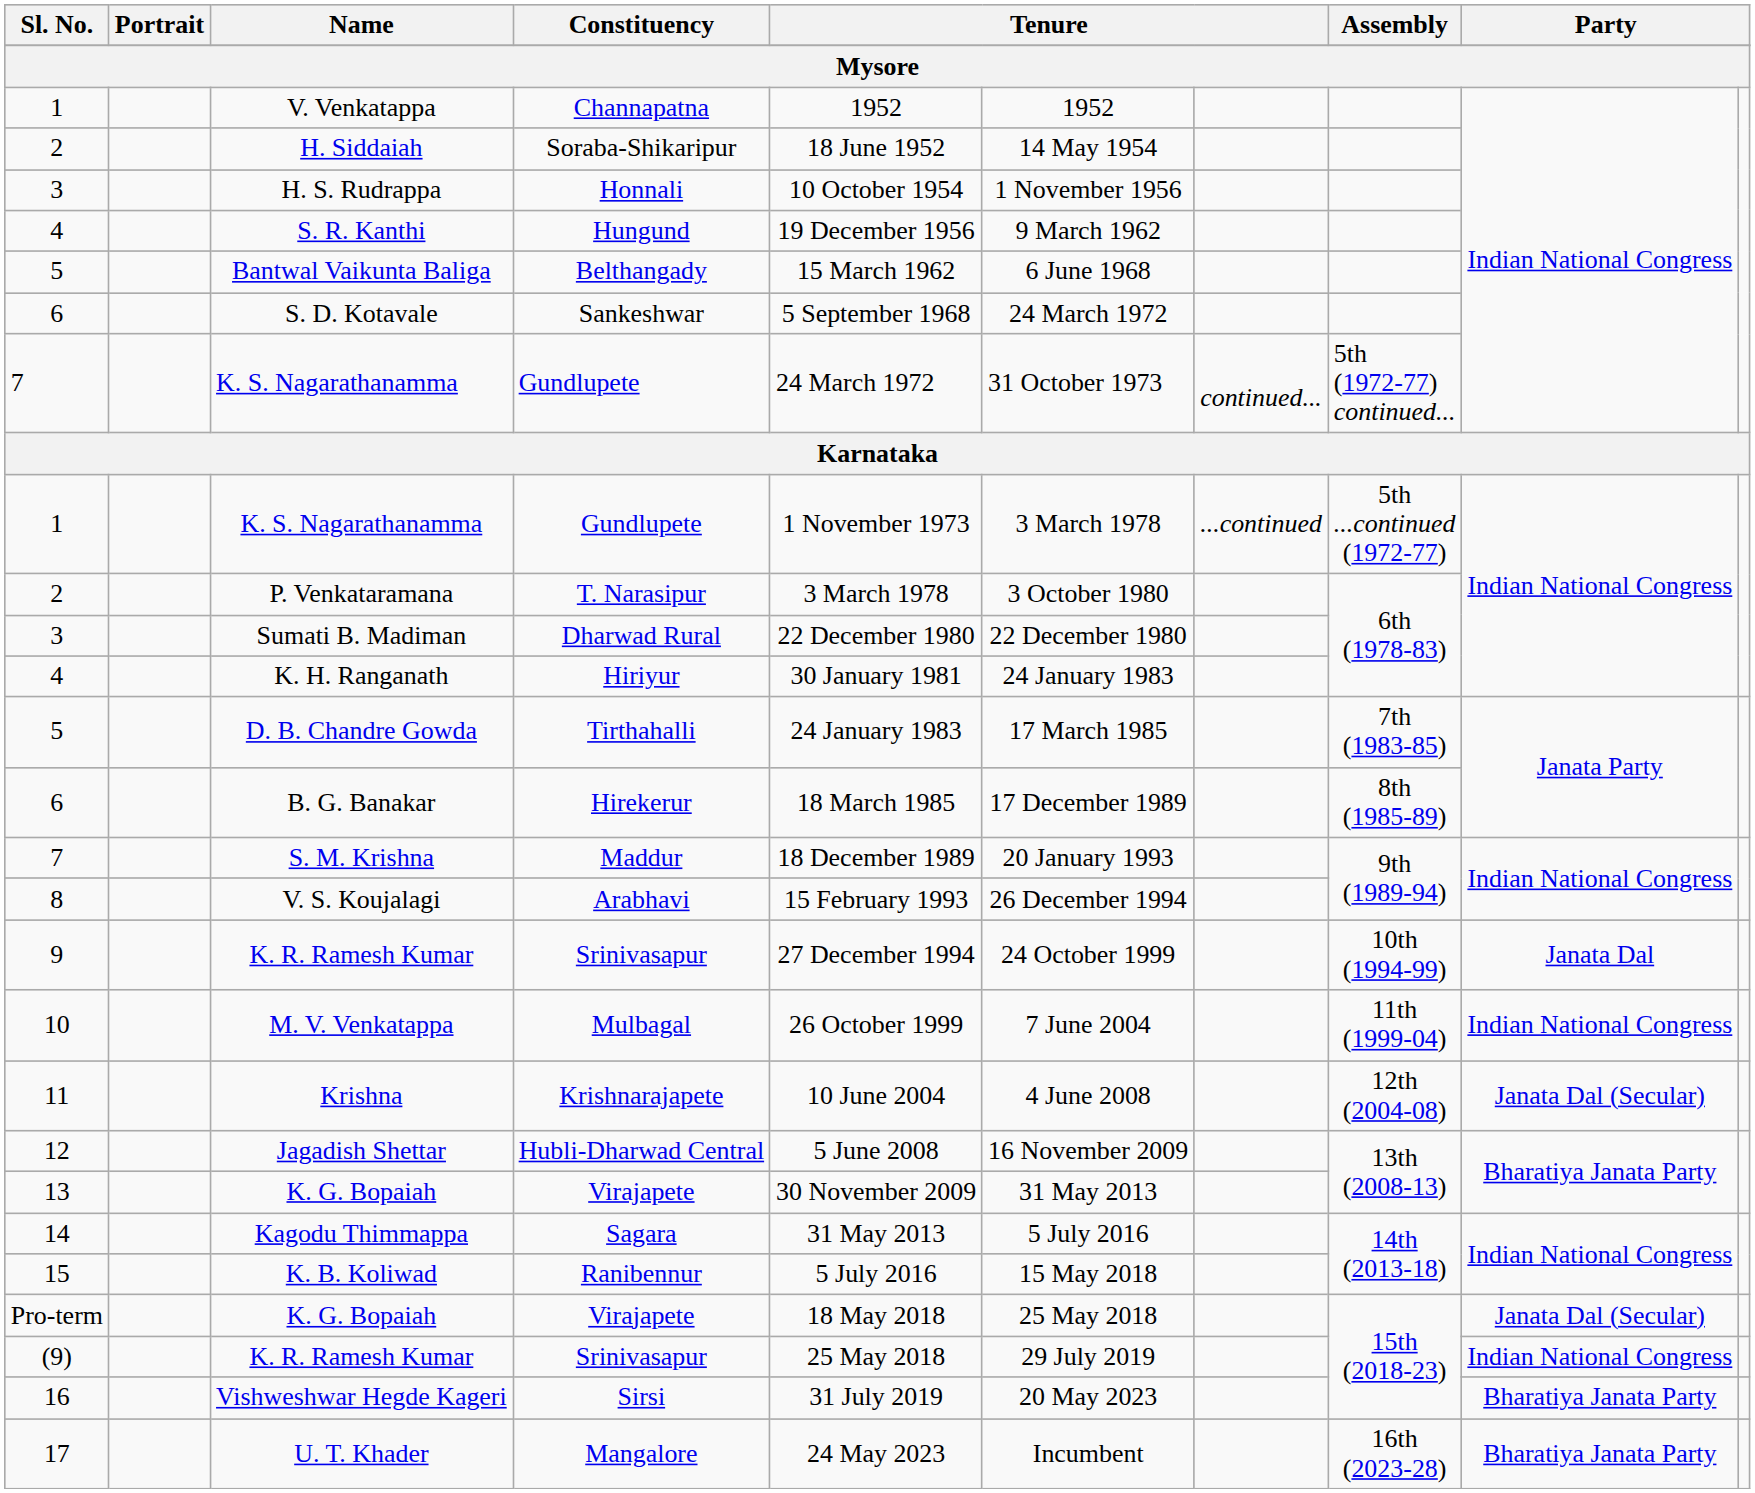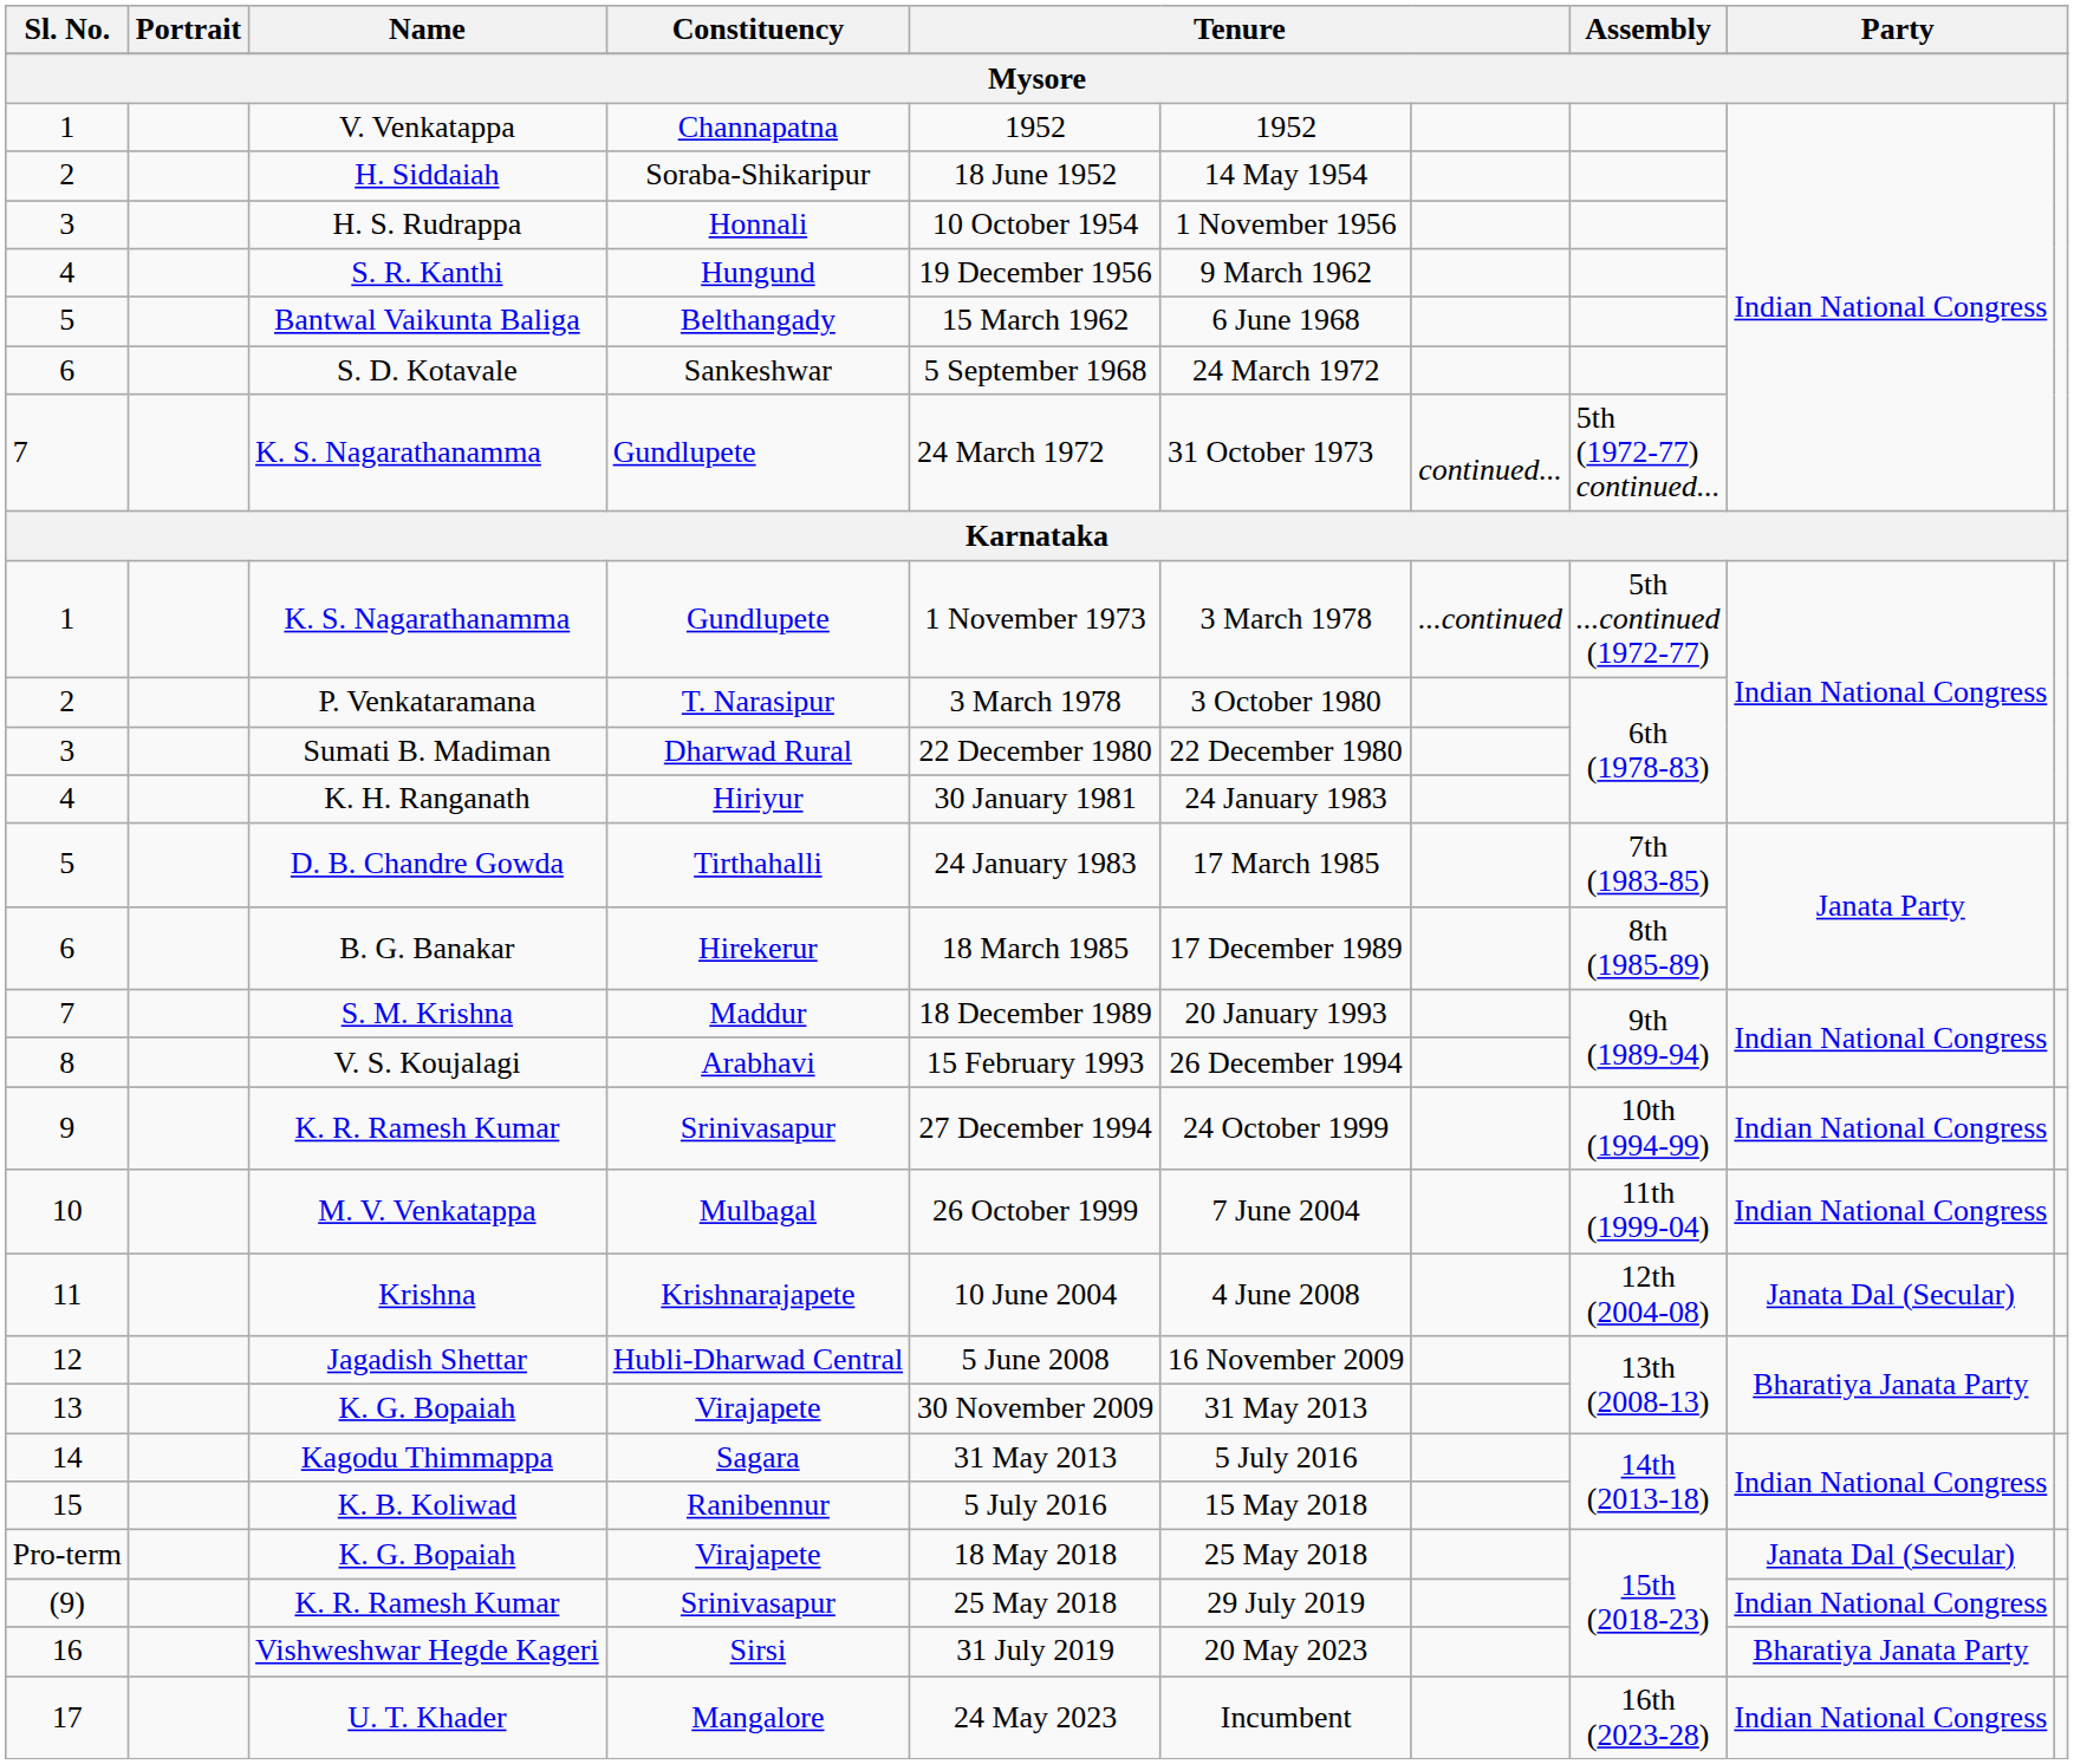9 / K. R. Ramesh Kumar | column 9: Janata Dal -> Indian National Congress
U. T. Khader | column 9: Bharatiya Janata Party -> Indian National Congress
